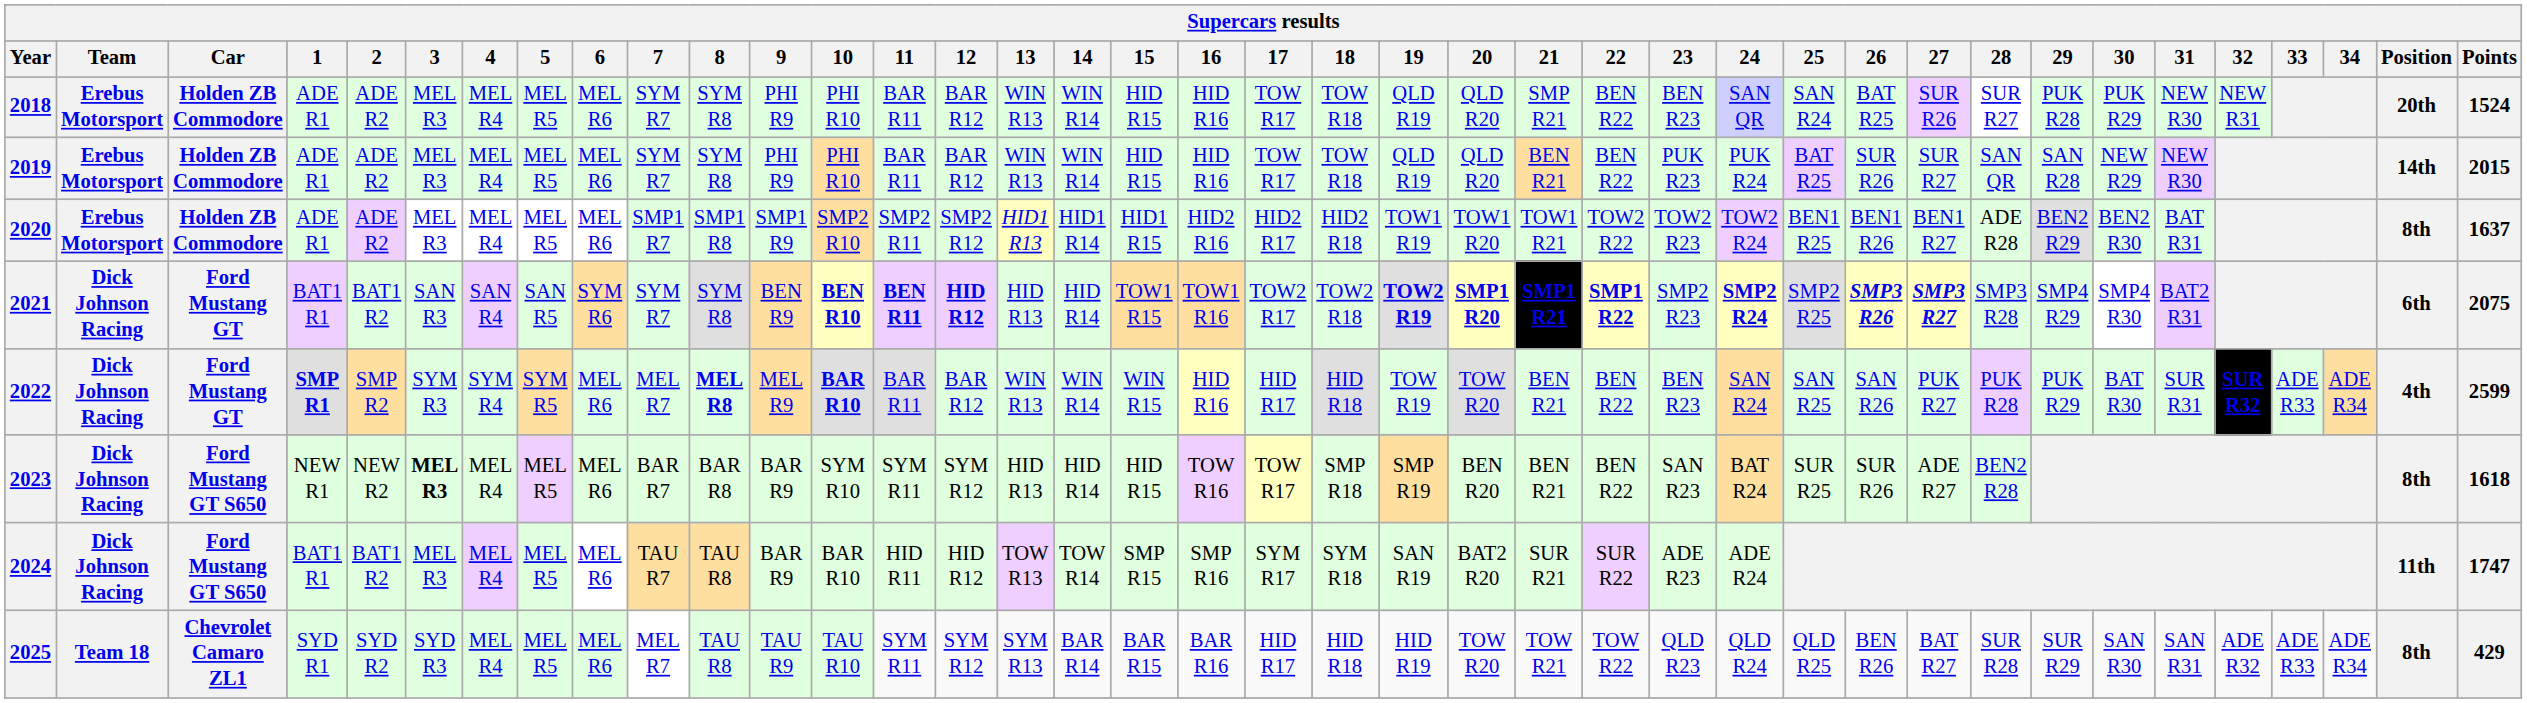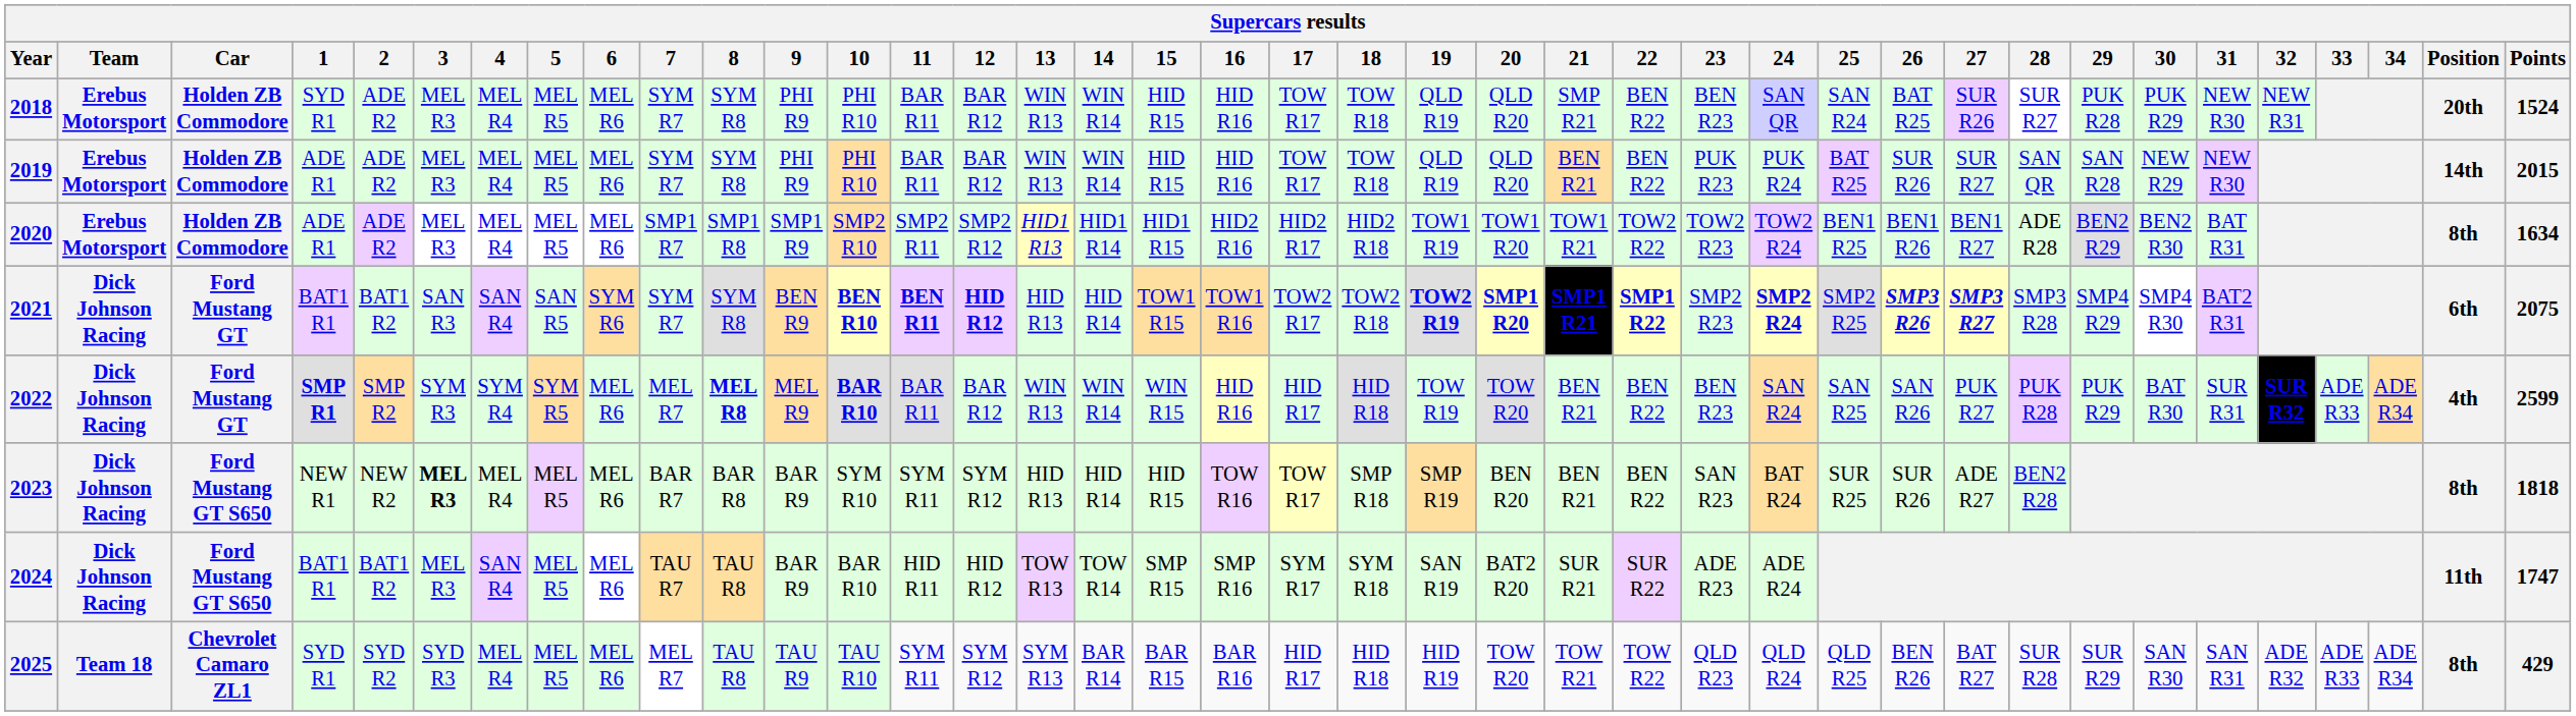2018 | 1: ADE R1 -> SYD R1
2020 | Points: 1637 -> 1634
2023 | Points: 1618 -> 1818
2024 | 4: MEL R4 -> SAN R4
